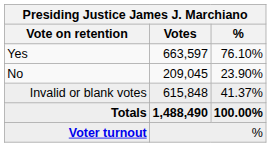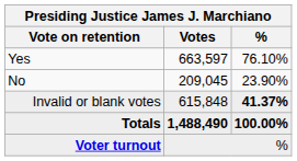Invalid or blank votes | %: normal -> bold
